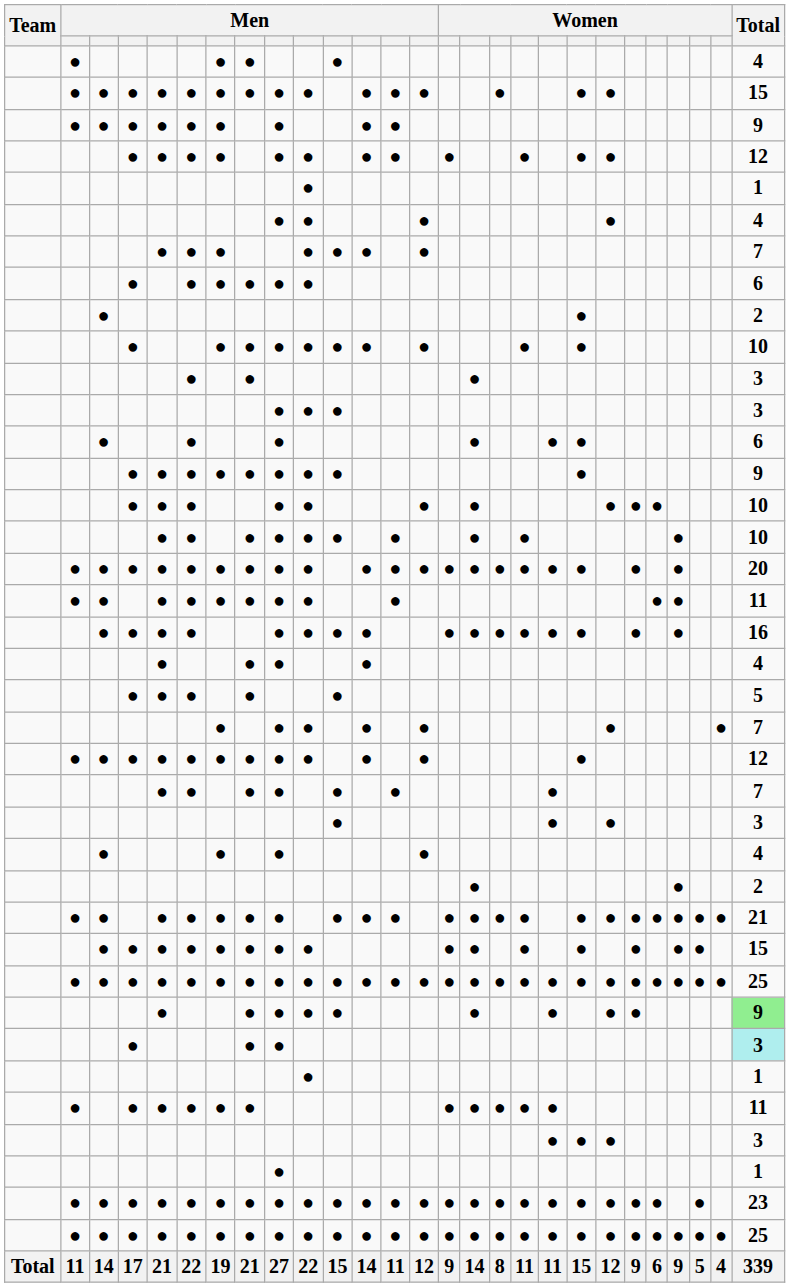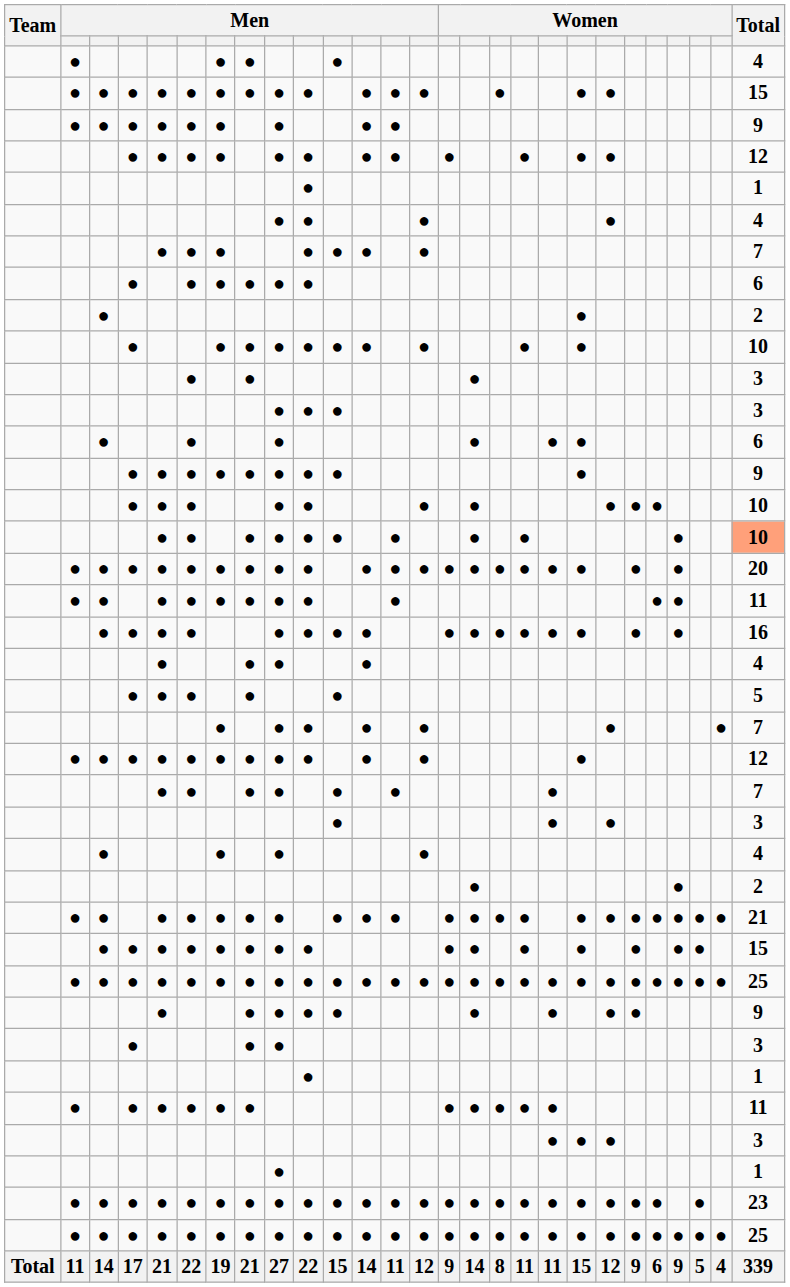row 18 | Total: no background -> lightsalmon background
row 33 | Total: lightgreen background -> no background
row 34 | Total: paleturquoise background -> no background
